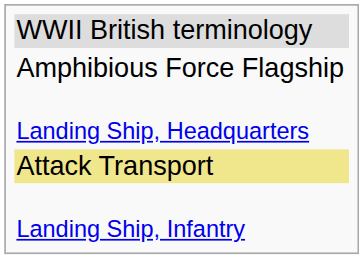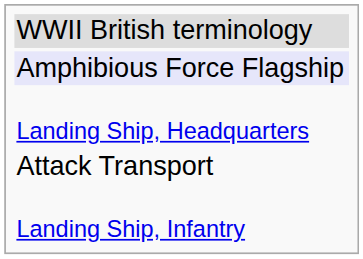Amphibious Force Flagship | column 1: no background -> lavender background
Attack Transport | column 1: khaki background -> no background
